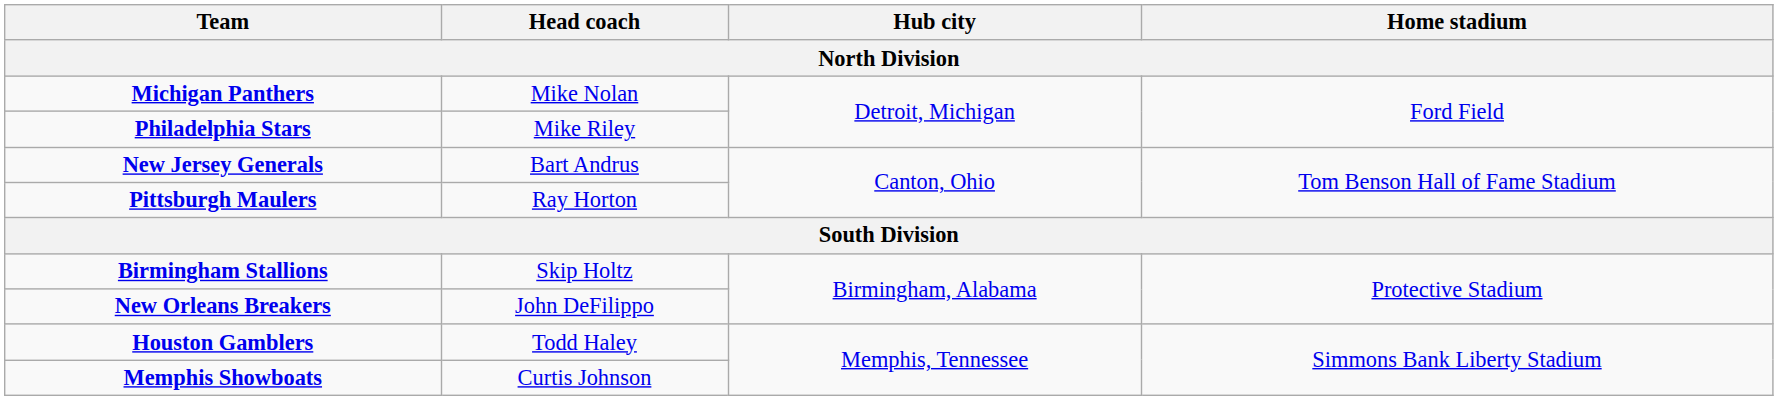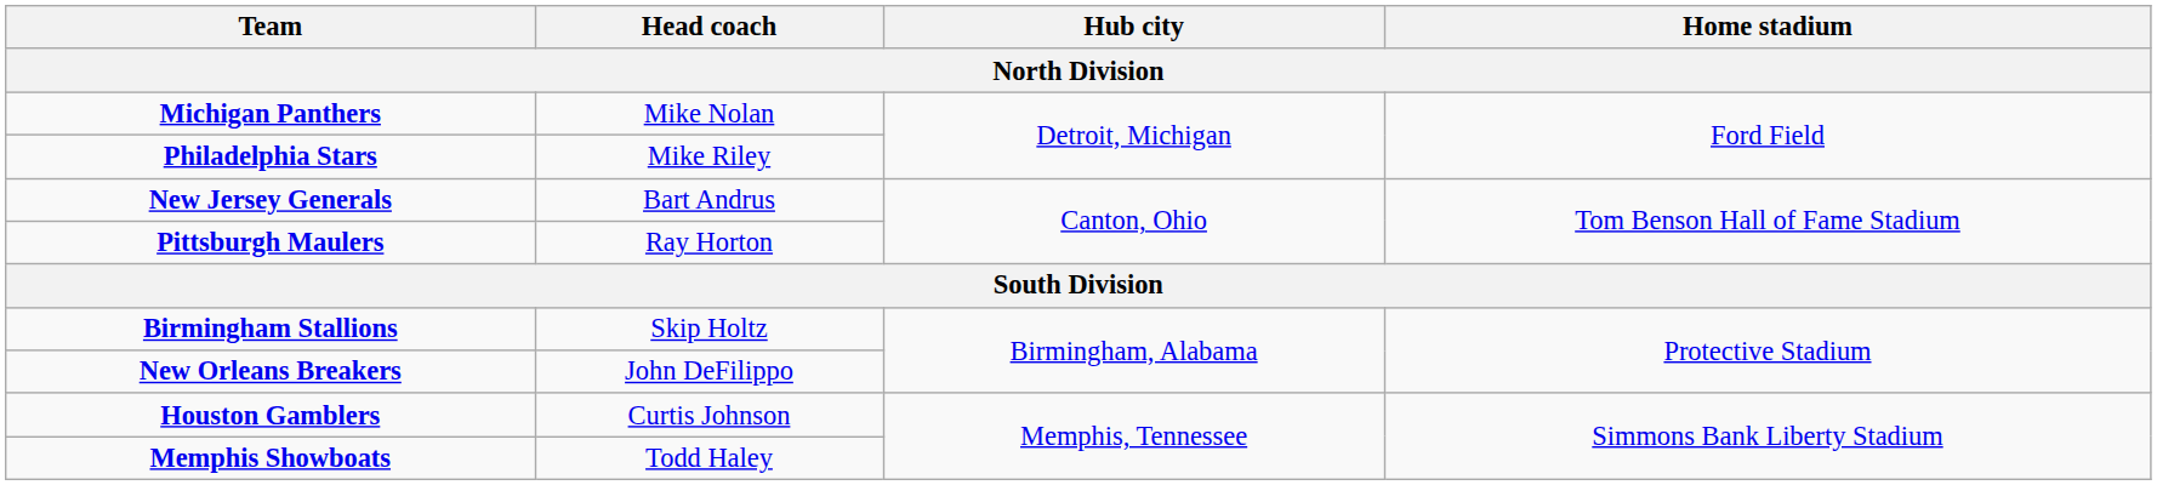Houston Gamblers | Head coach: Todd Haley -> Curtis Johnson
Memphis Showboats | Head coach: Curtis Johnson -> Todd Haley
